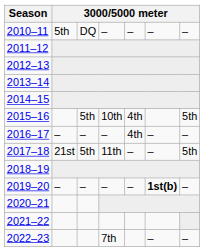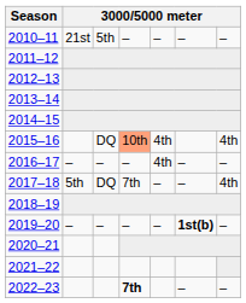2010–11 | column 2: 5th -> 21st
2010–11 | column 3: DQ -> 5th
2015–16 | column 3: 5th -> DQ
2015–16 | column 4: no background -> lightsalmon background
2015–16 | column 7: 5th -> 4th
2017–18 | column 2: 21st -> 5th
2017–18 | column 3: 5th -> DQ
2017–18 | column 4: 11th -> 7th
2017–18 | column 7: 5th -> 4th
2022–23 | column 4: normal -> bold
